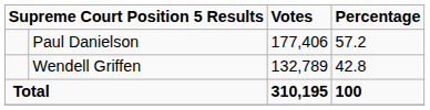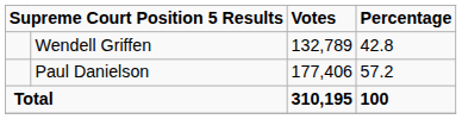rows swapped: Paul Danielson <-> Wendell Griffen
